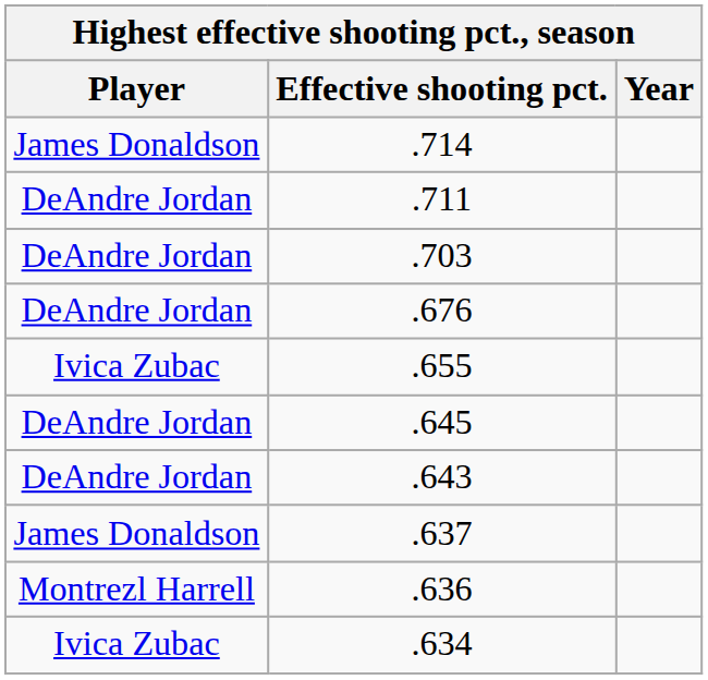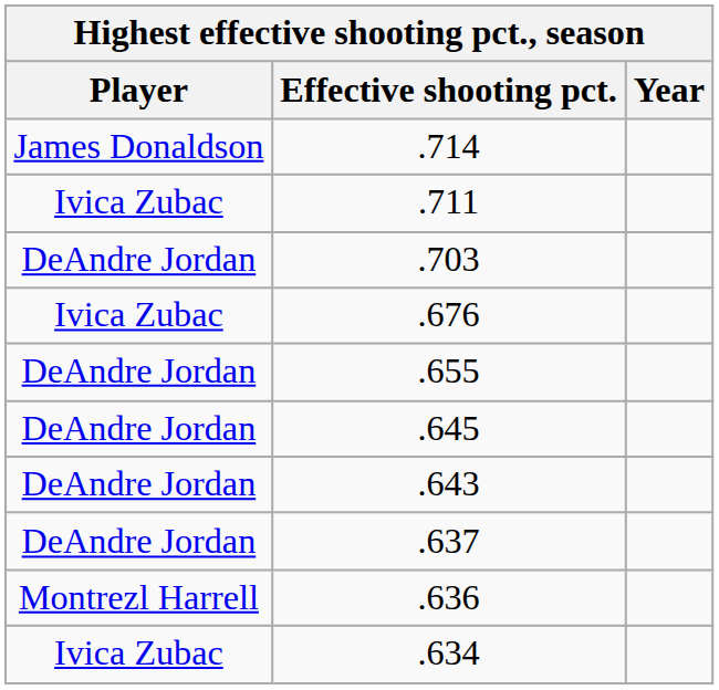.711 | Player: DeAndre Jordan -> Ivica Zubac
.676 | Player: DeAndre Jordan -> Ivica Zubac
.655 | Player: Ivica Zubac -> DeAndre Jordan
.637 | Player: James Donaldson -> DeAndre Jordan
